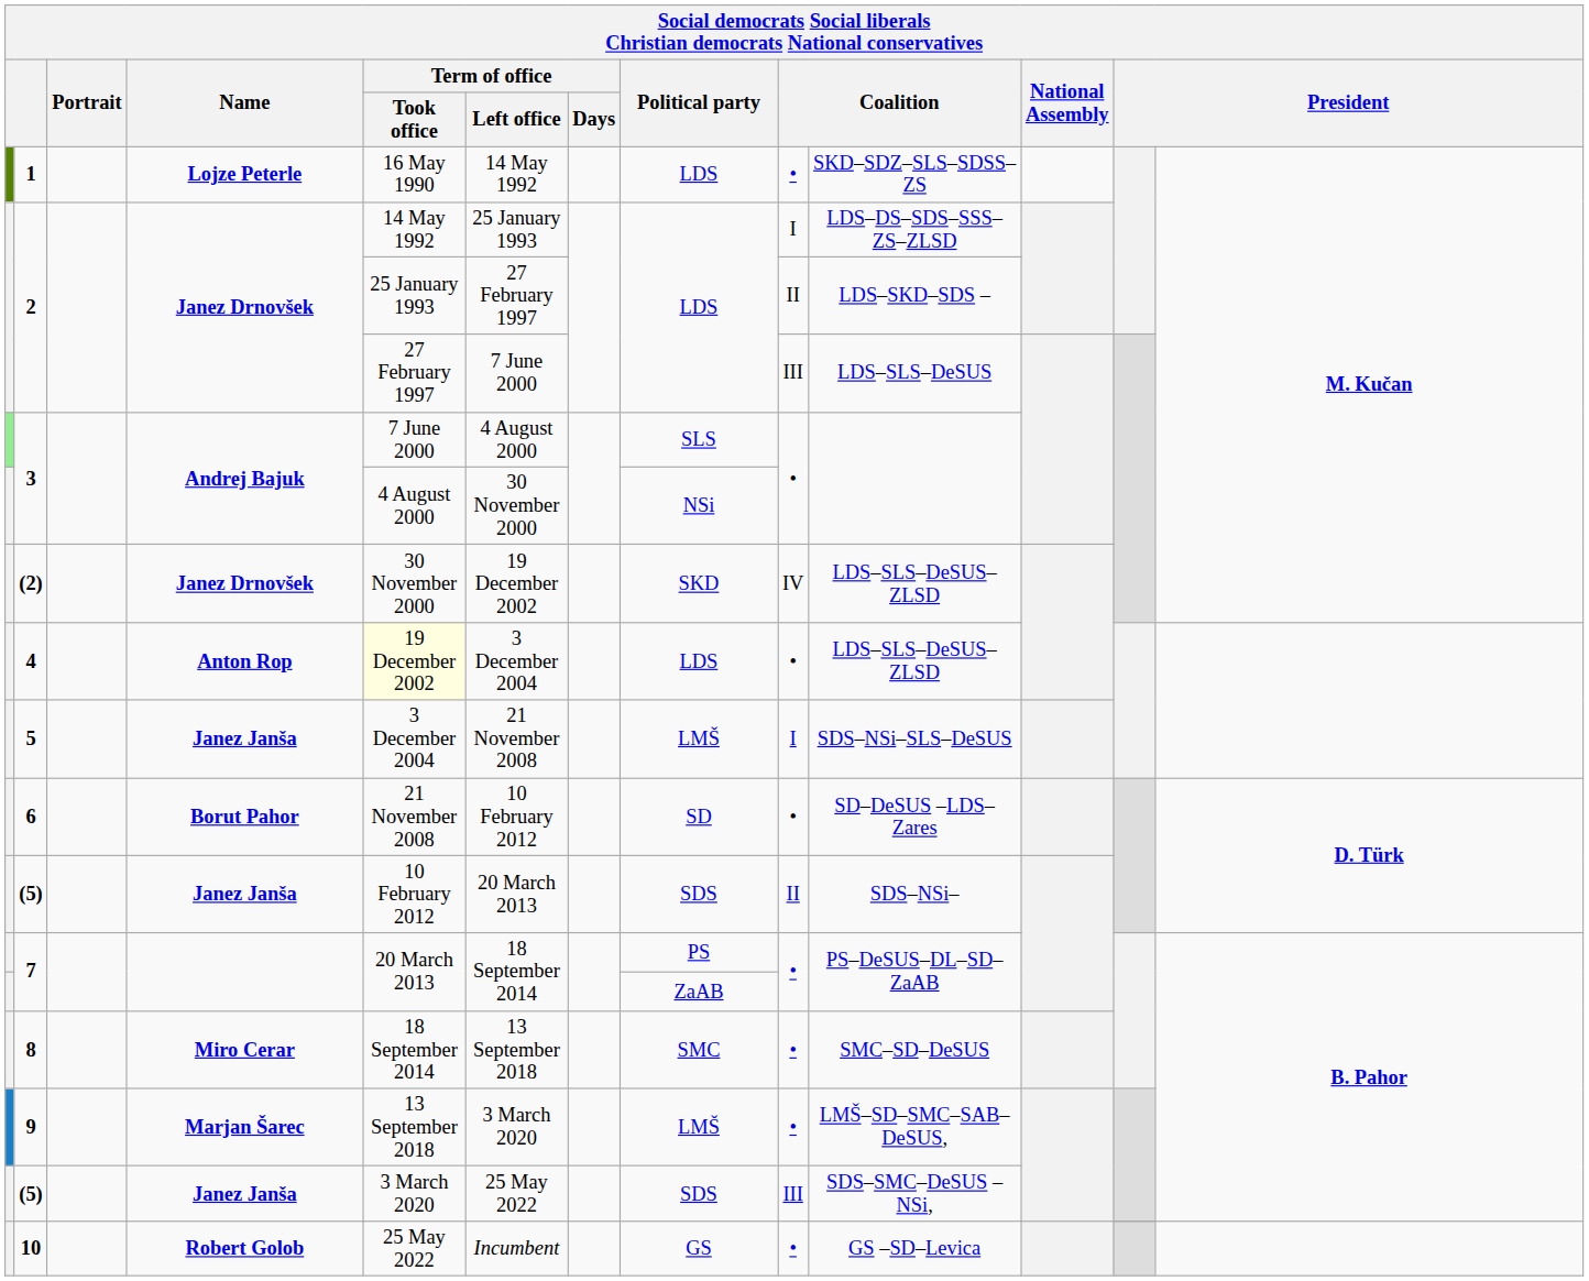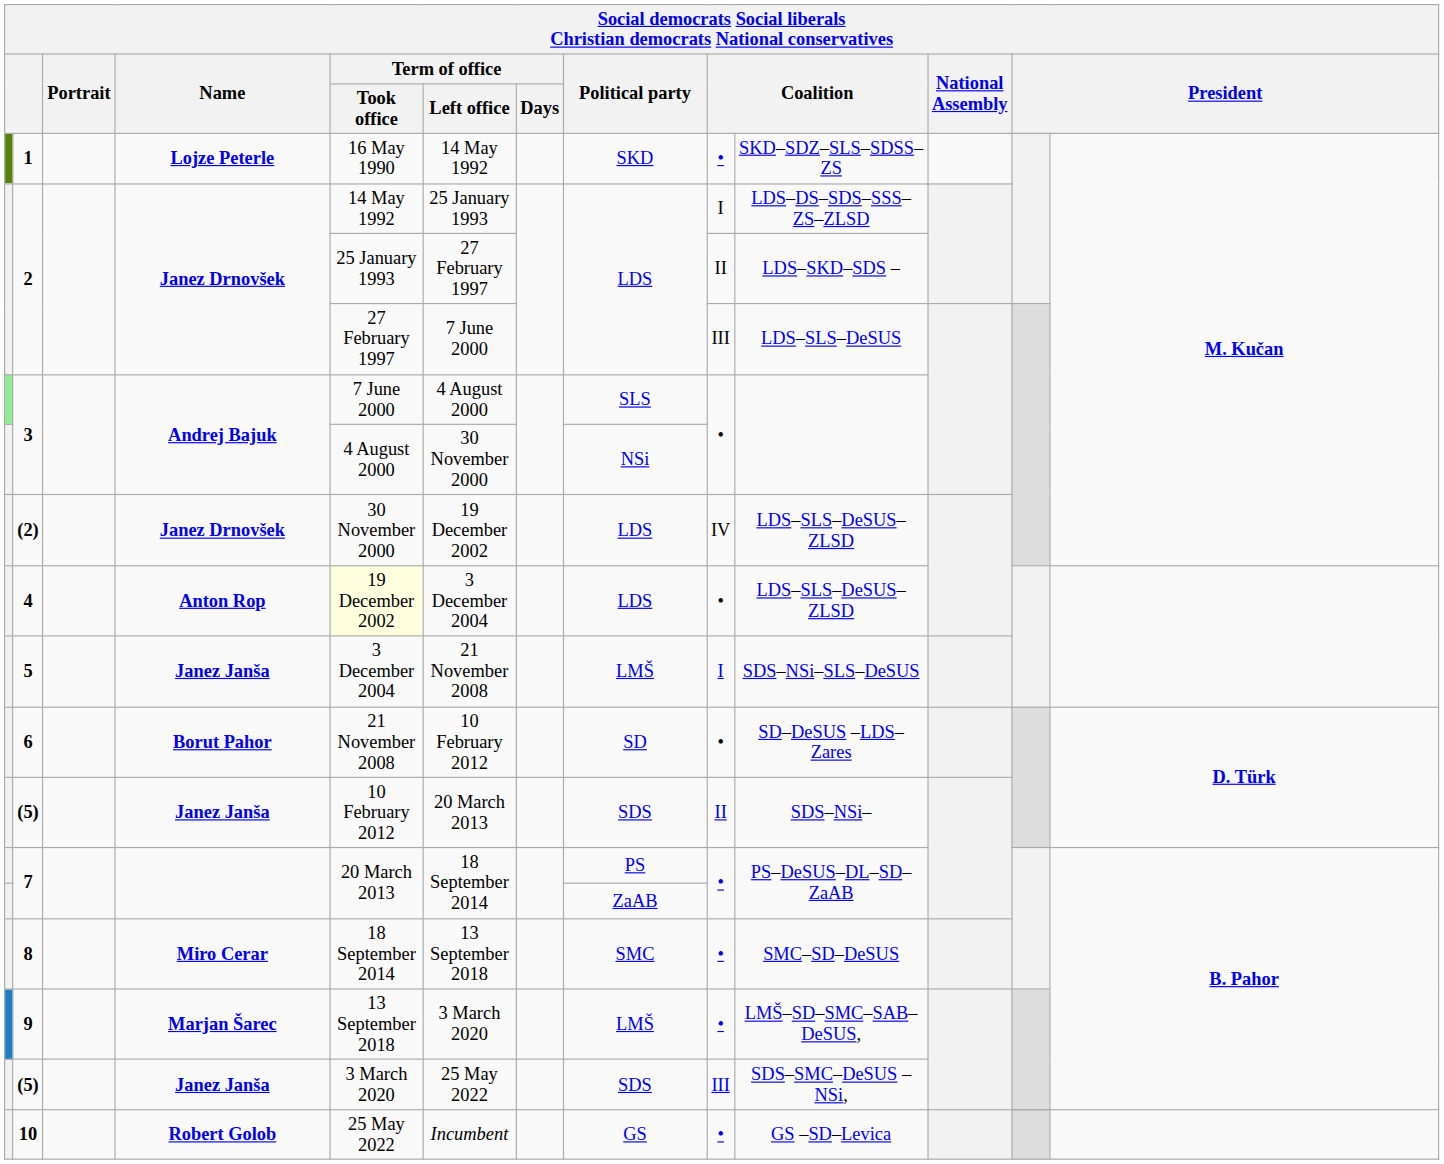1 | Political party: LDS -> SKD
(2) | Political party: SKD -> LDS
